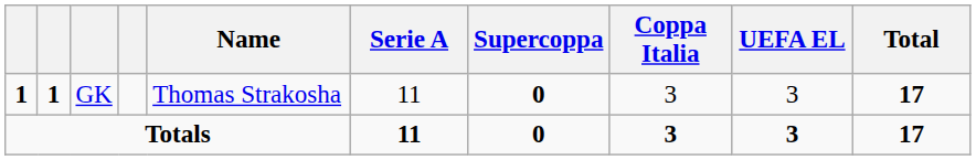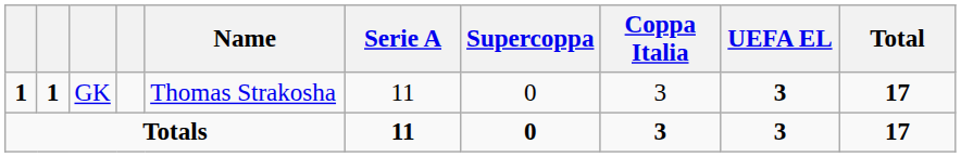row 2 | Supercoppa: bold -> normal
row 2 | UEFA EL: normal -> bold
